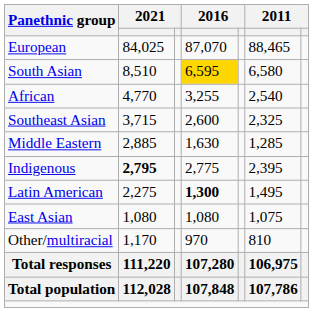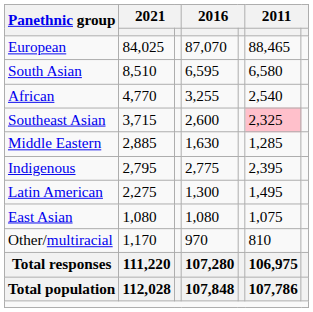South Asian | column 4: gold background -> no background
Southeast Asian | column 6: no background -> pink background
Indigenous | column 2: bold -> normal
Latin American | column 4: bold -> normal
